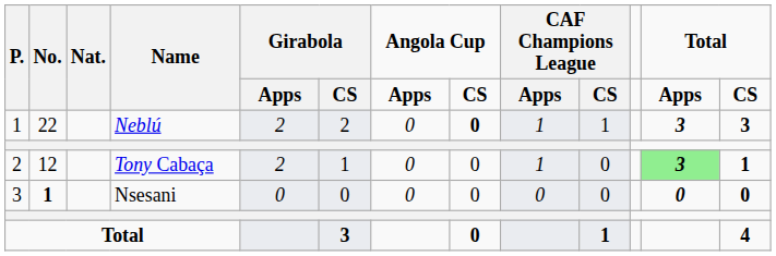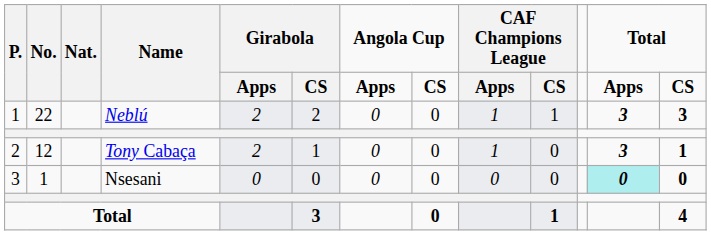Neblú | column 8: bold -> normal
Tony Cabaça | column 12: lightgreen background -> no background
Nsesani | No.: bold -> normal
Nsesani | column 12: no background -> paleturquoise background
